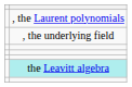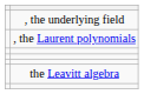row 2 | column 2: , the Laurent polynomials -> , the underlying field
row 3 | column 2: , the underlying field -> , the Laurent polynomials
row 7 | column 2: paleturquoise background -> no background
